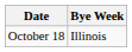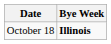October 18 | Bye Week: normal -> bold
